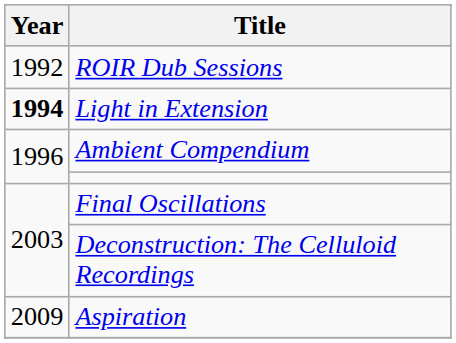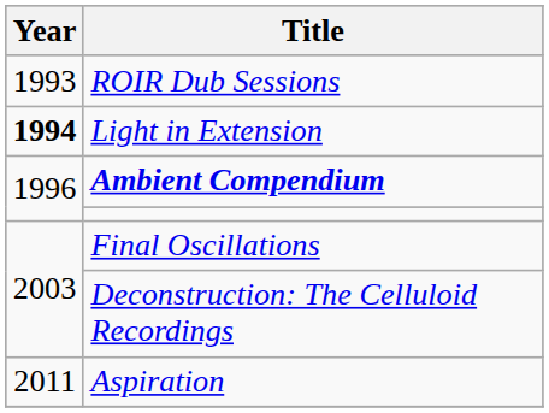row 2 | Year: 1992 -> 1993
row 4 | Title: normal -> bold
row 8 | Year: 2009 -> 2011
